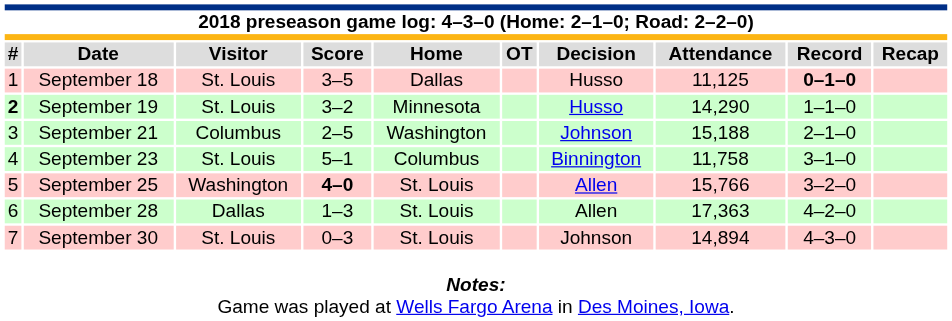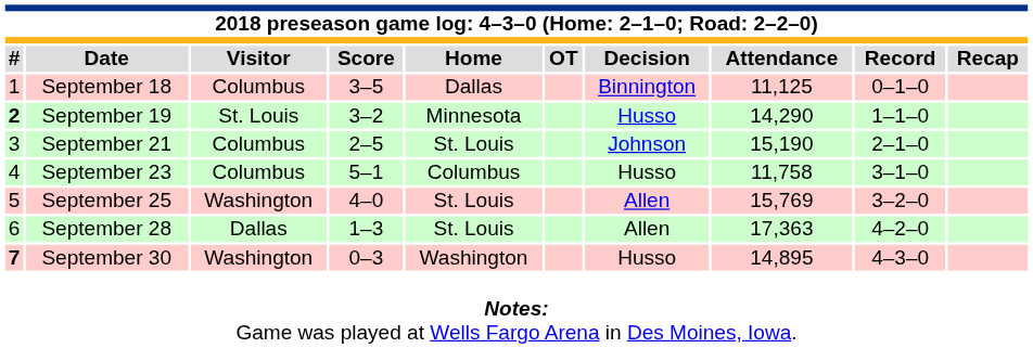September 18 | Visitor: St. Louis -> Columbus
September 18 | Decision: Husso -> Binnington
September 18 | Record: bold -> normal
September 21 | Home: Washington -> St. Louis
September 21 | Attendance: 15,188 -> 15,190
September 23 | Visitor: St. Louis -> Columbus
September 23 | Decision: Binnington -> Husso
September 25 | Score: bold -> normal
September 25 | Attendance: 15,766 -> 15,769
September 30 | #: normal -> bold
September 30 | Visitor: St. Louis -> Washington
September 30 | Home: St. Louis -> Washington
September 30 | Decision: Johnson -> Husso
September 30 | Attendance: 14,894 -> 14,895
